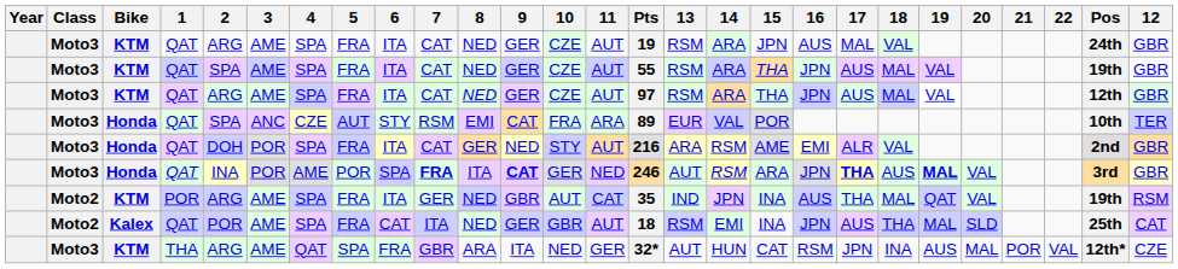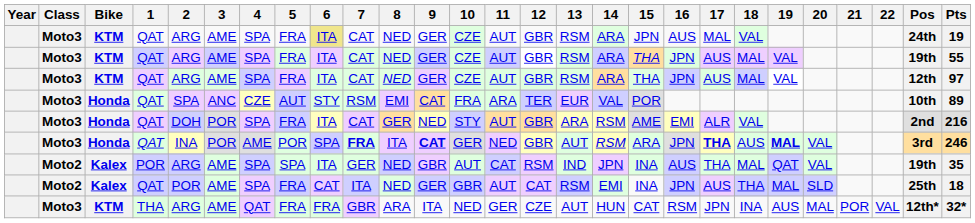columns swapped: 12 <-> Pts
row 2 | 6: no background -> khaki background
row 3 | 2: SPA -> ARG
row 8 | Bike: KTM -> Kalex
row 8 | 5: FRA -> SPA
row 10 | 5: SPA -> FRA
